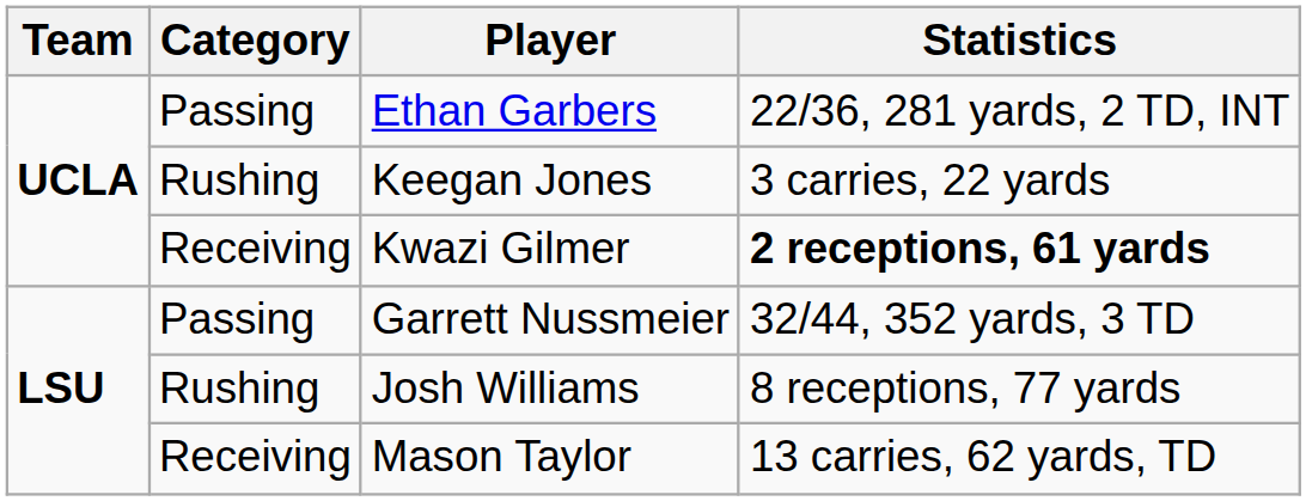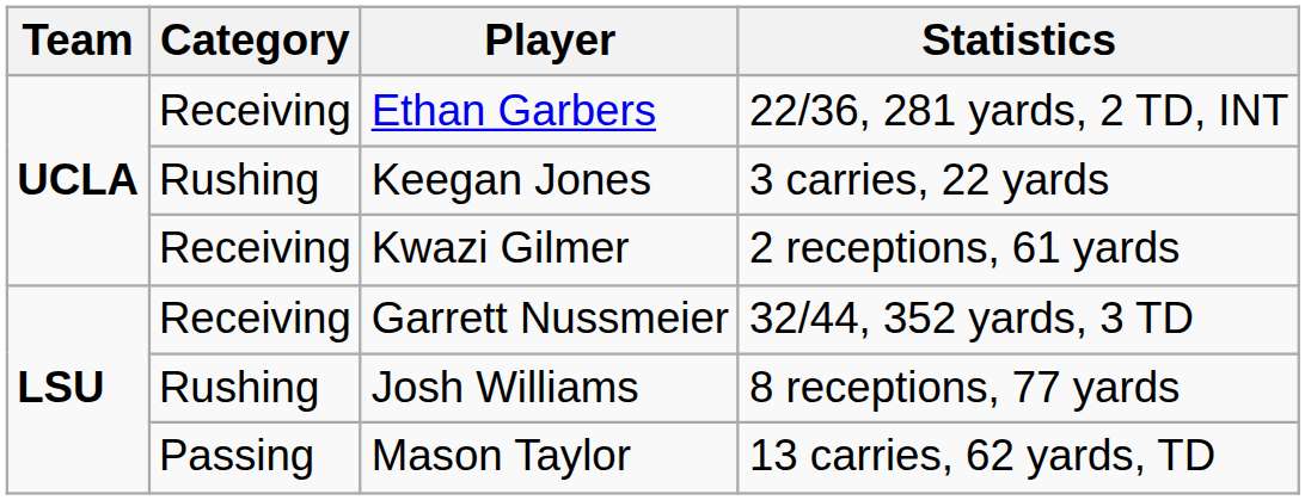Ethan Garbers | Category: Passing -> Receiving
Kwazi Gilmer | Statistics: bold -> normal
Garrett Nussmeier | Category: Passing -> Receiving
Mason Taylor | Category: Receiving -> Passing
